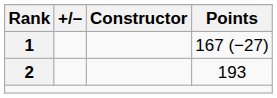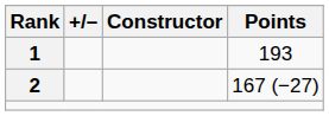1 | Points: 167 (−27) -> 193
2 | Points: 193 -> 167 (−27)
